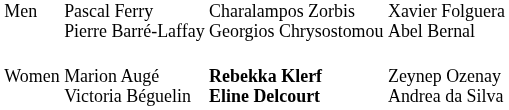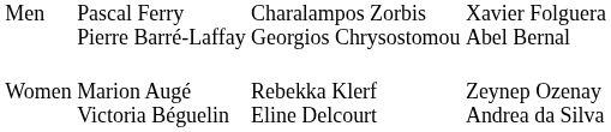Women | column 3: bold -> normal
